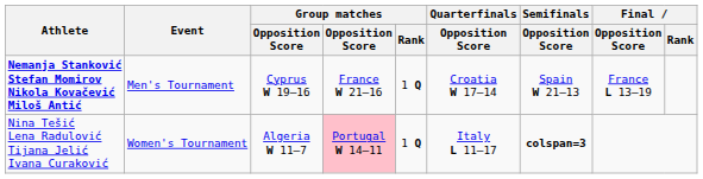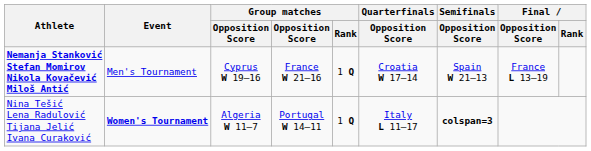Nina Tešić Lena Radulović Tijana Jelić Ivana Curaković | Event: normal -> bold
Nina Tešić Lena Radulović Tijana Jelić Ivana Curaković | column 4: pink background -> no background
